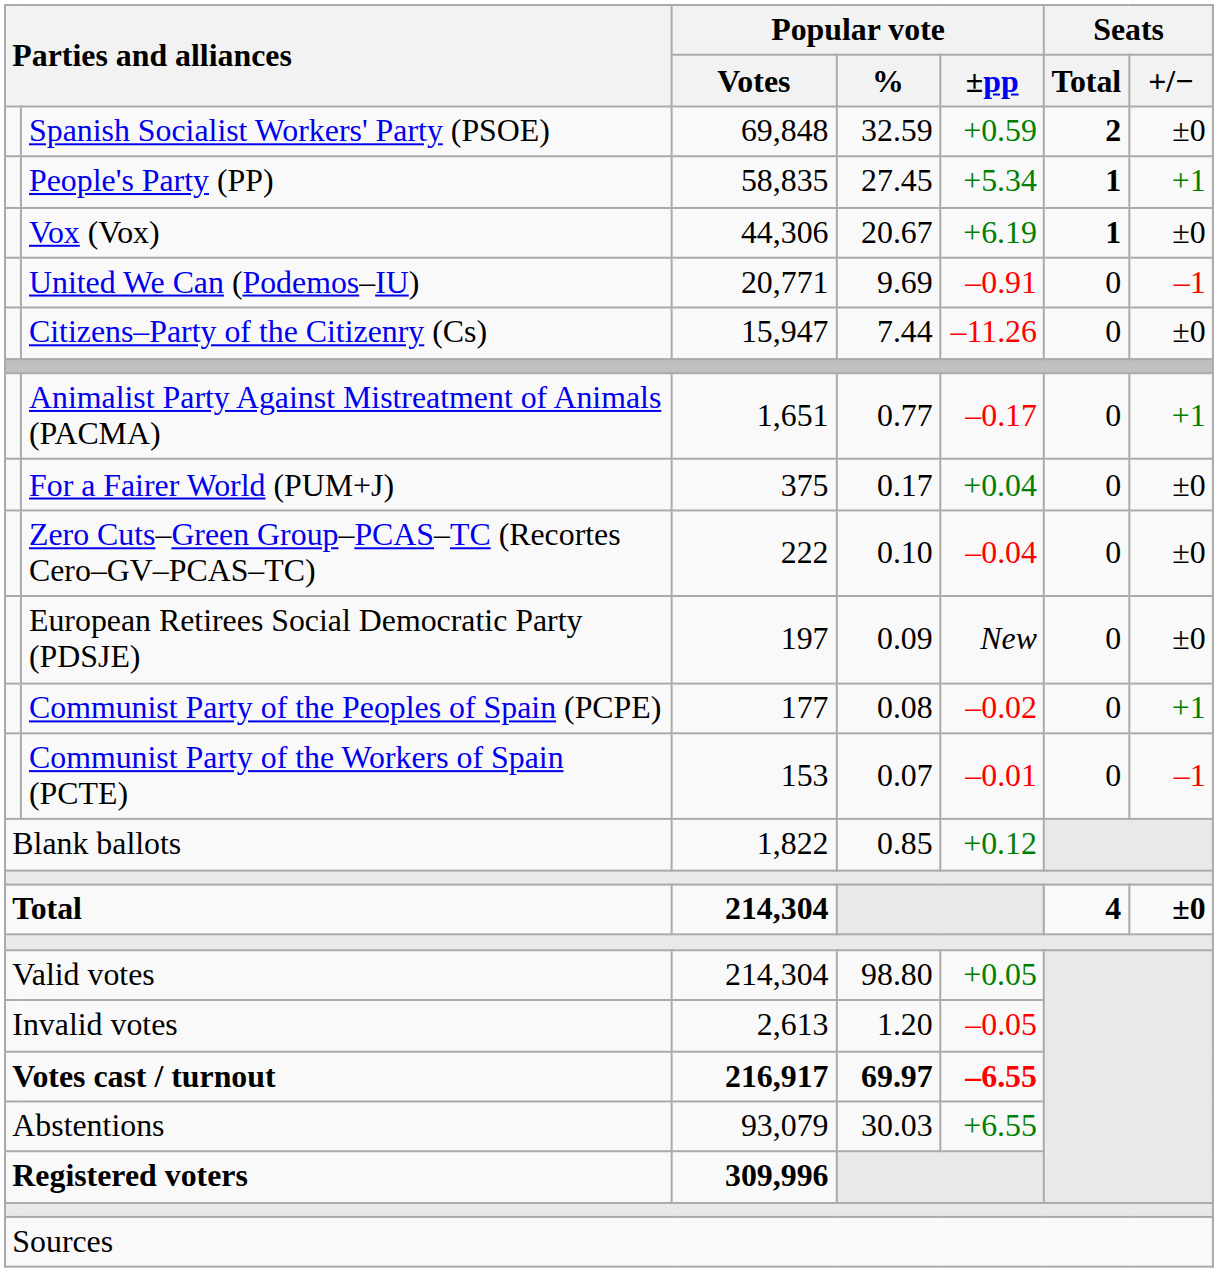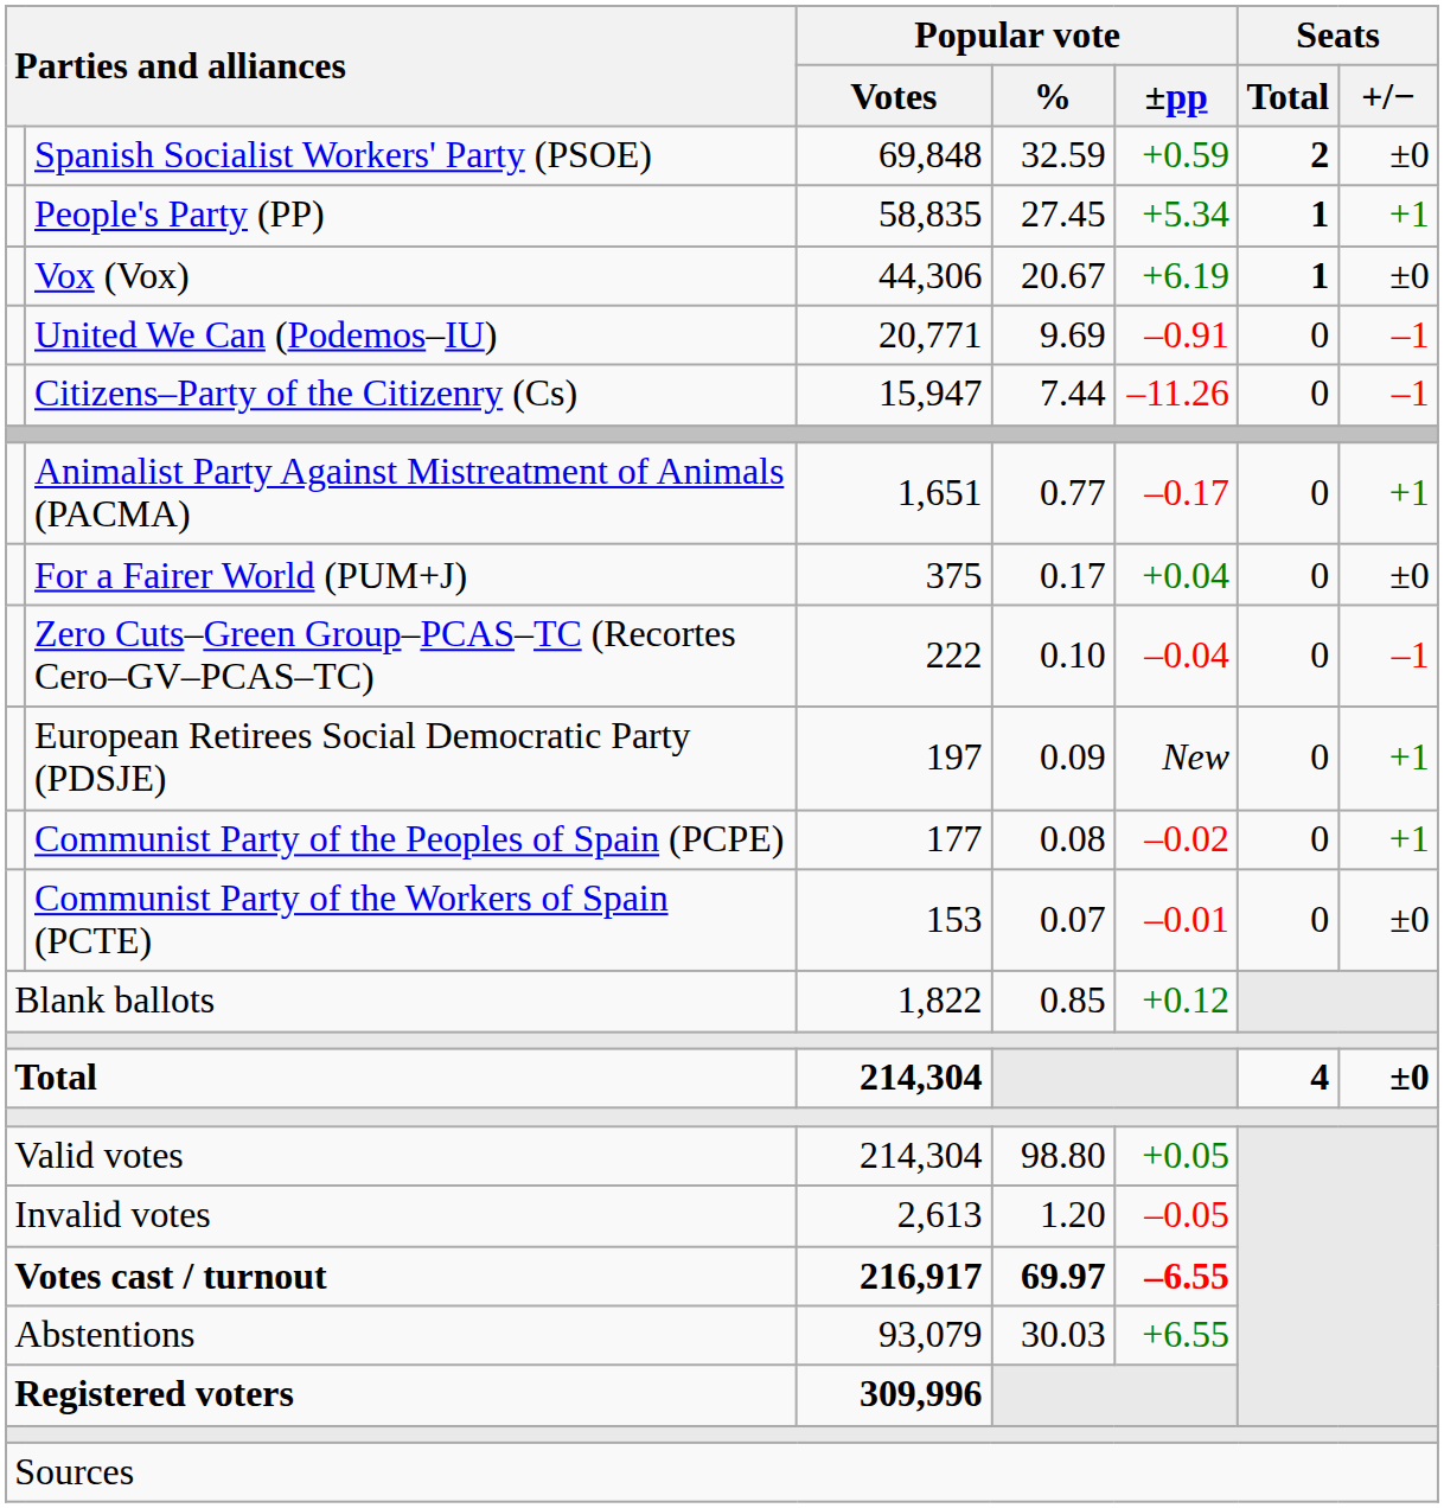Citizens–Party of the Citizenry (Cs) | Seats / +/−: ±0 -> –1
Zero Cuts–Green Group–PCAS–TC (Recortes Cero–GV–PCAS–TC) | Seats / +/−: ±0 -> –1
European Retirees Social Democratic Party (PDSJE) | Seats / +/−: ±0 -> +1
Communist Party of the Workers of Spain (PCTE) | Seats / +/−: –1 -> ±0
